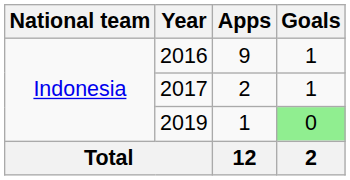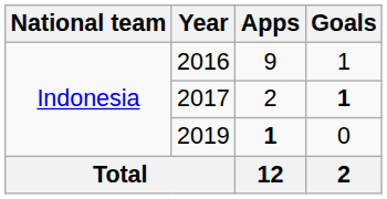2017 | Goals: normal -> bold
2019 | Apps: normal -> bold
2019 | Goals: lightgreen background -> no background
